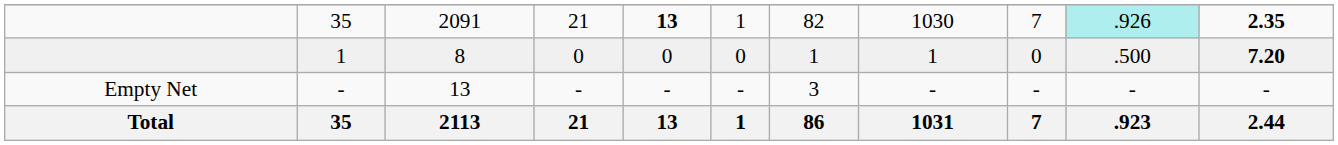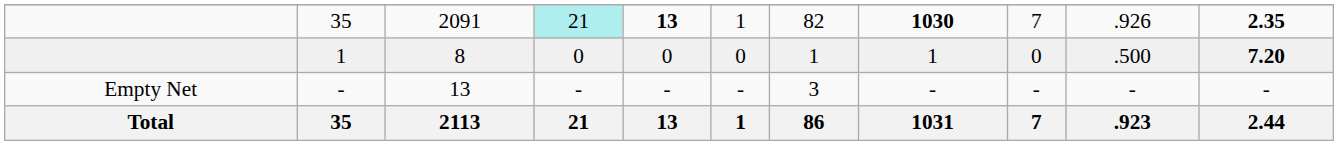35 / 2091 | column 4: no background -> paleturquoise background
35 / 2091 | column 8: normal -> bold
35 / 2091 | column 10: paleturquoise background -> no background
